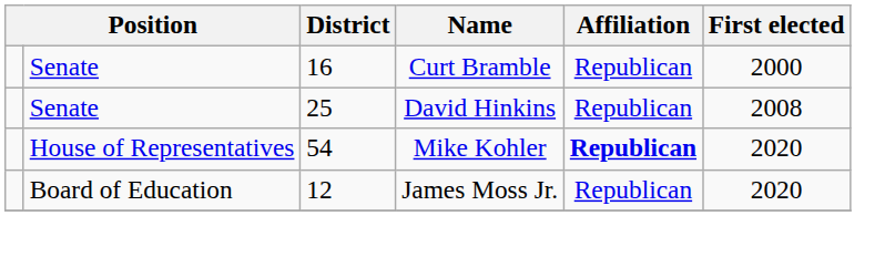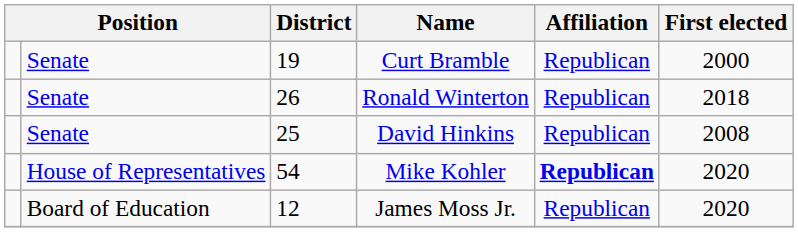Curt Bramble | District: 16 -> 19
+ row: Senate | 26 | Ronald Winterton | Republican | 2018
